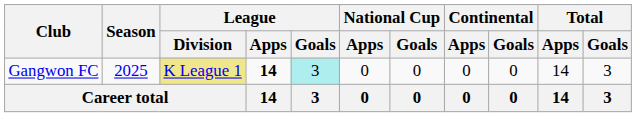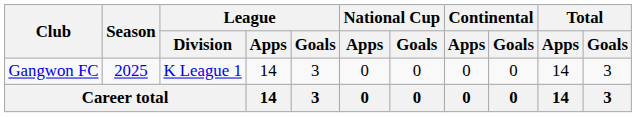Gangwon FC | League / Division: khaki background -> no background
Gangwon FC | League / Apps: bold -> normal
Gangwon FC | League / Goals: paleturquoise background -> no background
